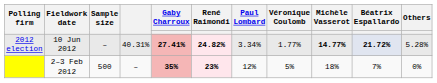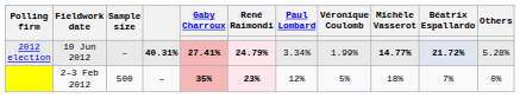2012 election | column 4: normal -> bold
2012 election | René Raimondi: 24.82% -> 24.79%
2012 election | Véronique Coulomb: 1.77% -> 1.99%
